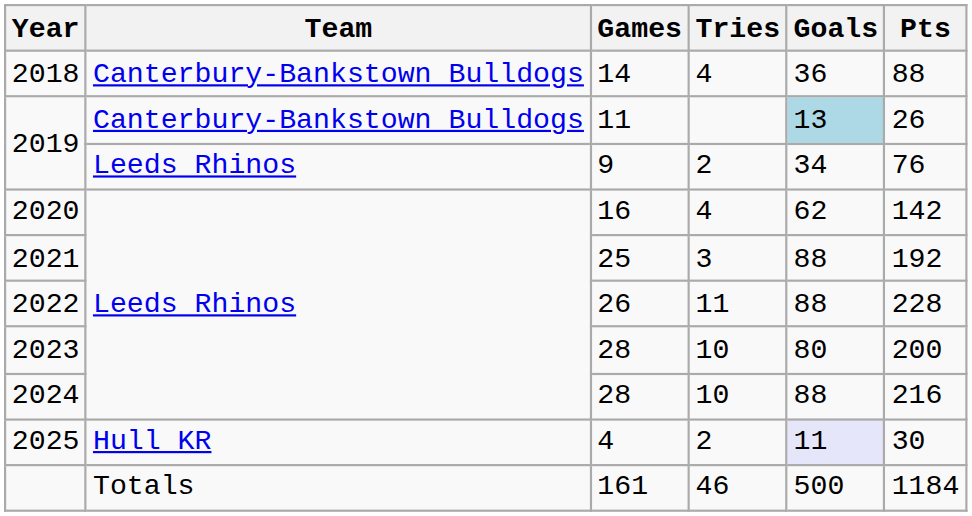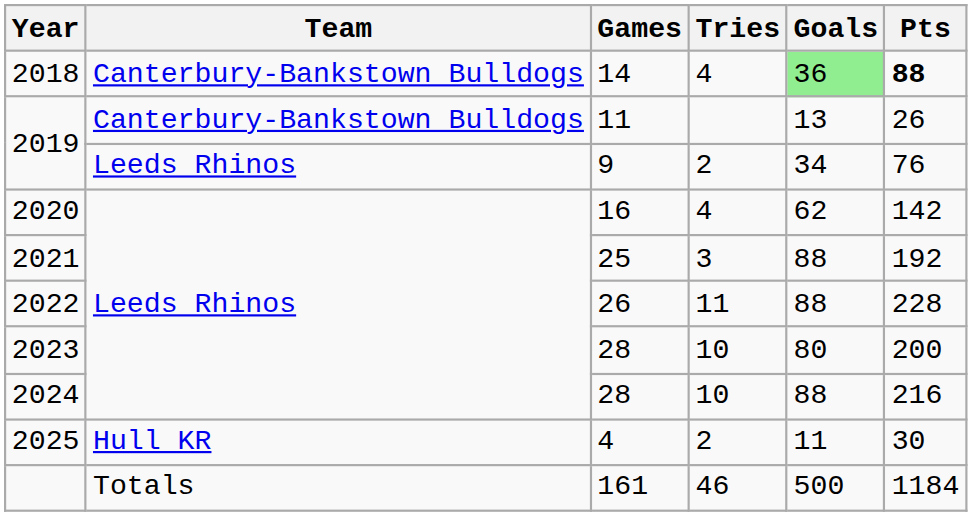2018 | Goals: no background -> lightgreen background
2018 | Pts: normal -> bold
2019 / 11 | Goals: lightblue background -> no background
2025 | Goals: lavender background -> no background
